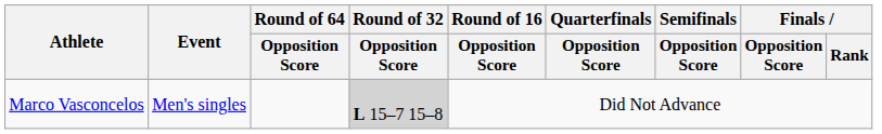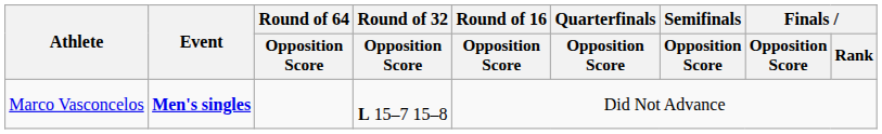Marco Vasconcelos | Event: normal -> bold
Marco Vasconcelos | Round of 32 / Opposition Score: lightgrey background -> no background
